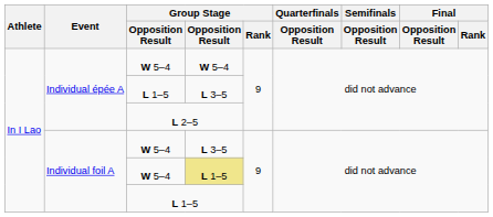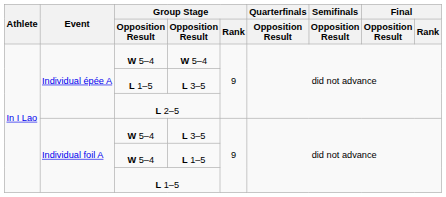W 5–4 / L 1–5 | column 4: khaki background -> no background
